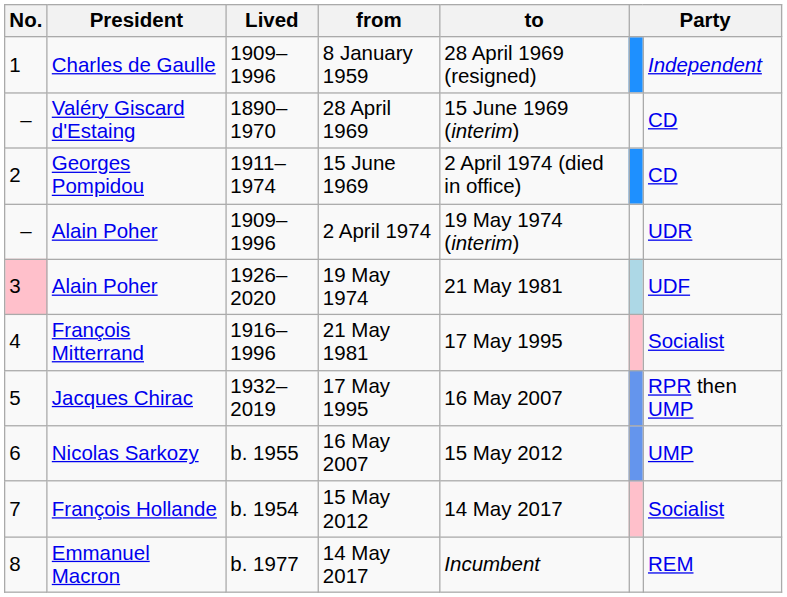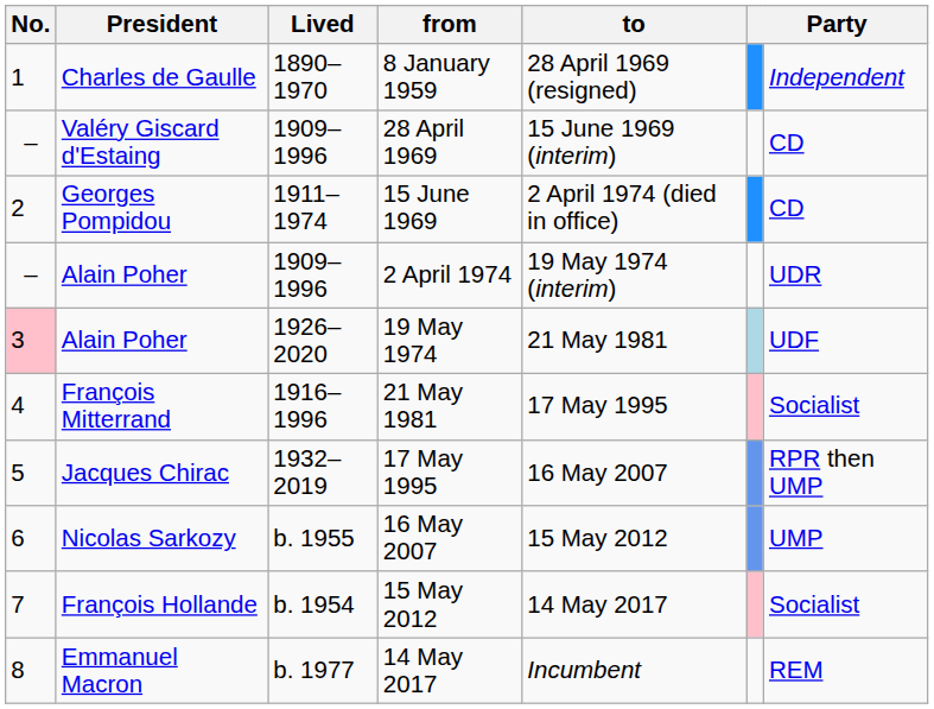8 January 1959 | Lived: 1909–1996 -> 1890–1970
28 April 1969 | Lived: 1890–1970 -> 1909–1996
